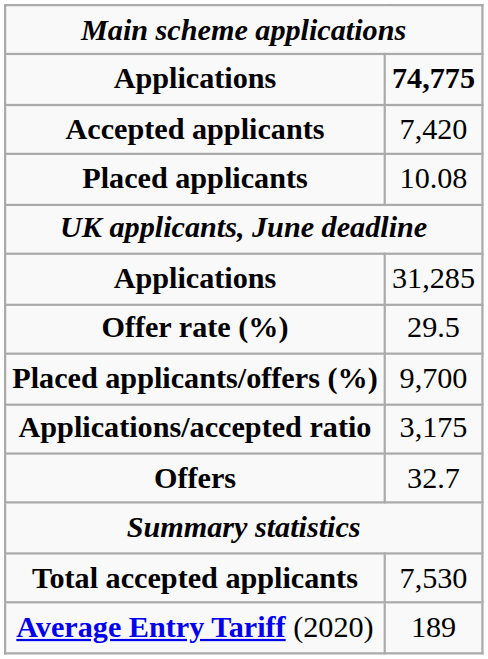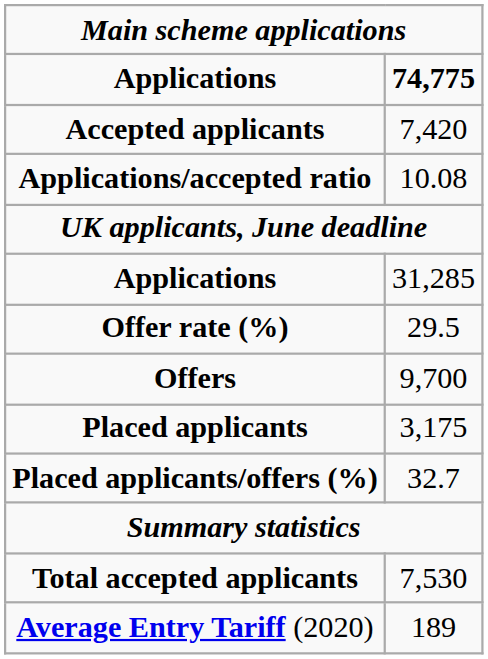row 4 | column 1: Placed applicants -> Applications/accepted ratio
row 8 | column 1: Placed applicants/offers (%) -> Offers
row 9 | column 1: Applications/accepted ratio -> Placed applicants
row 10 | column 1: Offers -> Placed applicants/offers (%)
